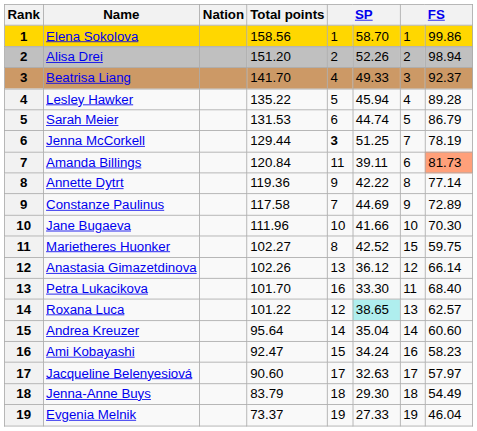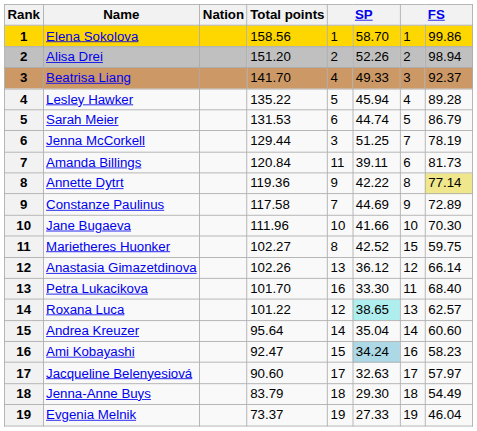Jenna McCorkell | column 5: bold -> normal
Amanda Billings | column 8: lightsalmon background -> no background
Annette Dytrt | column 8: no background -> khaki background
Ami Kobayashi | column 6: no background -> lightblue background
